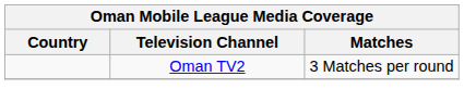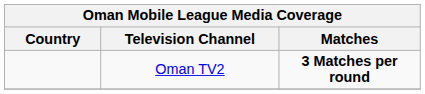Oman TV2 | Matches: normal -> bold
